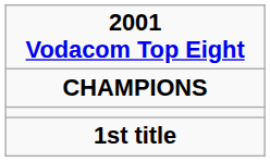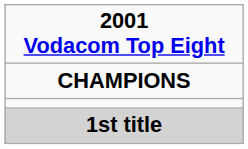row 4 | column 1: no background -> lightgrey background
